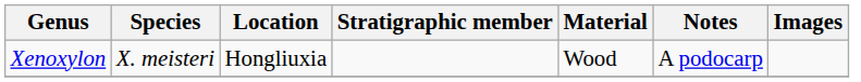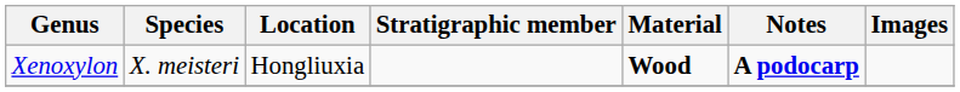Xenoxylon | Material: normal -> bold
Xenoxylon | Notes: normal -> bold
